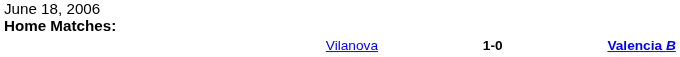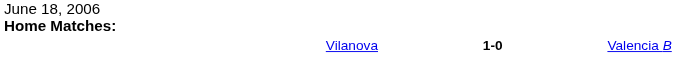Vilanova | column 3: bold -> normal
